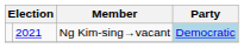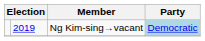Ng Kim-sing→vacant | column 2: 2021 -> 2019
